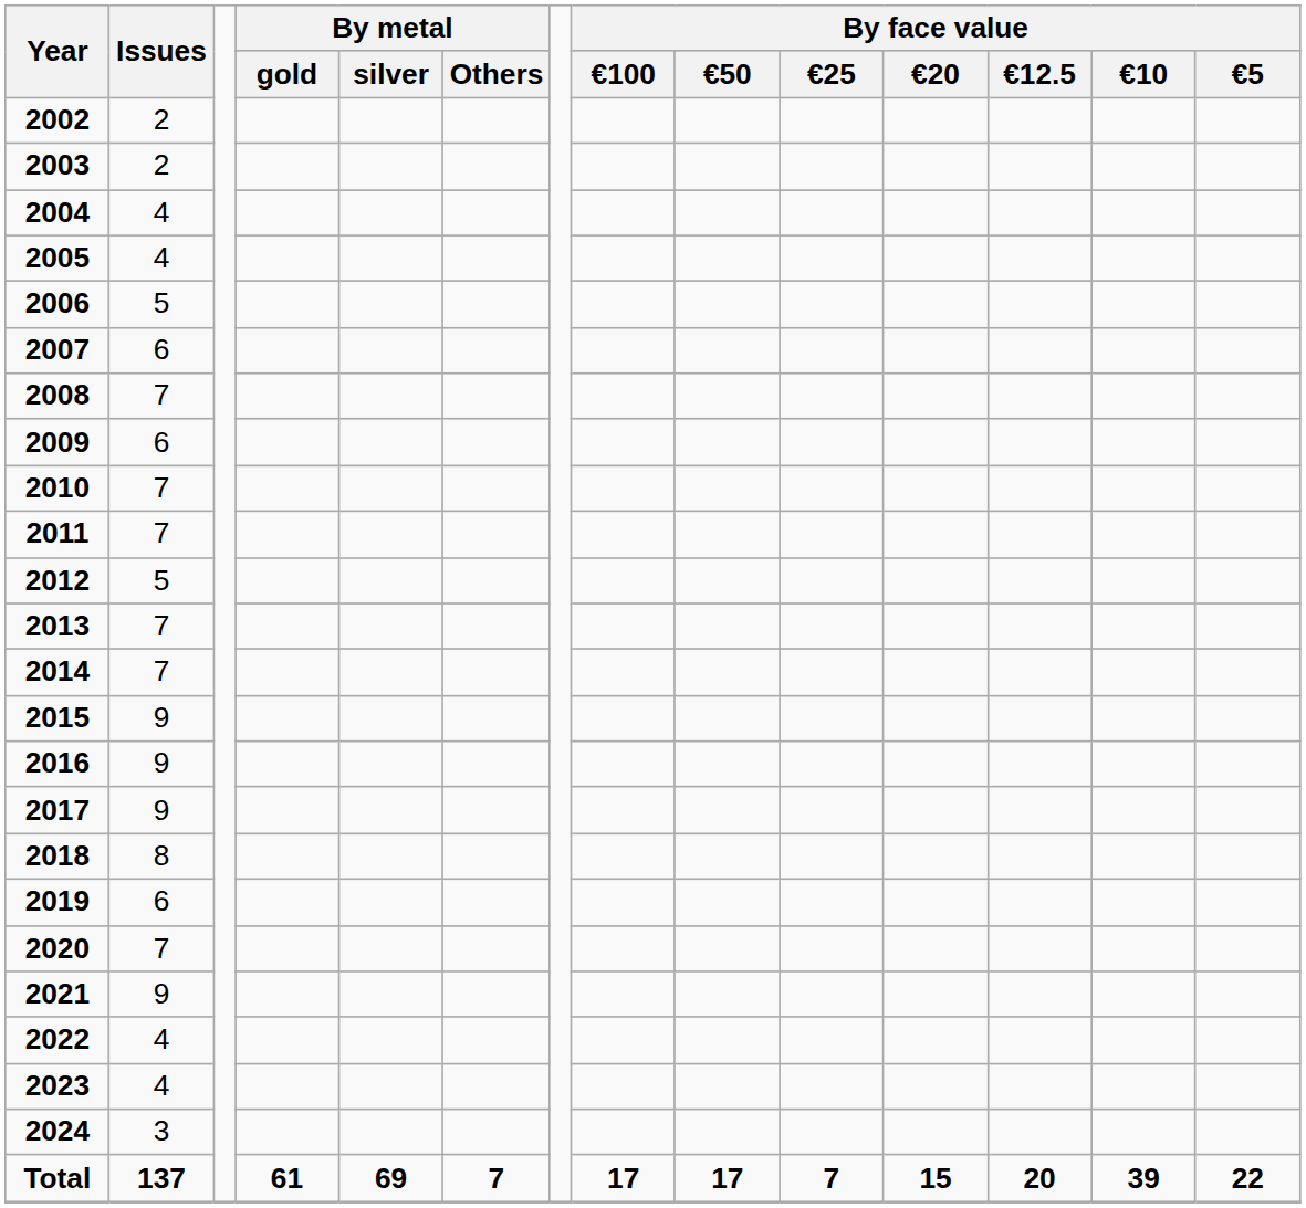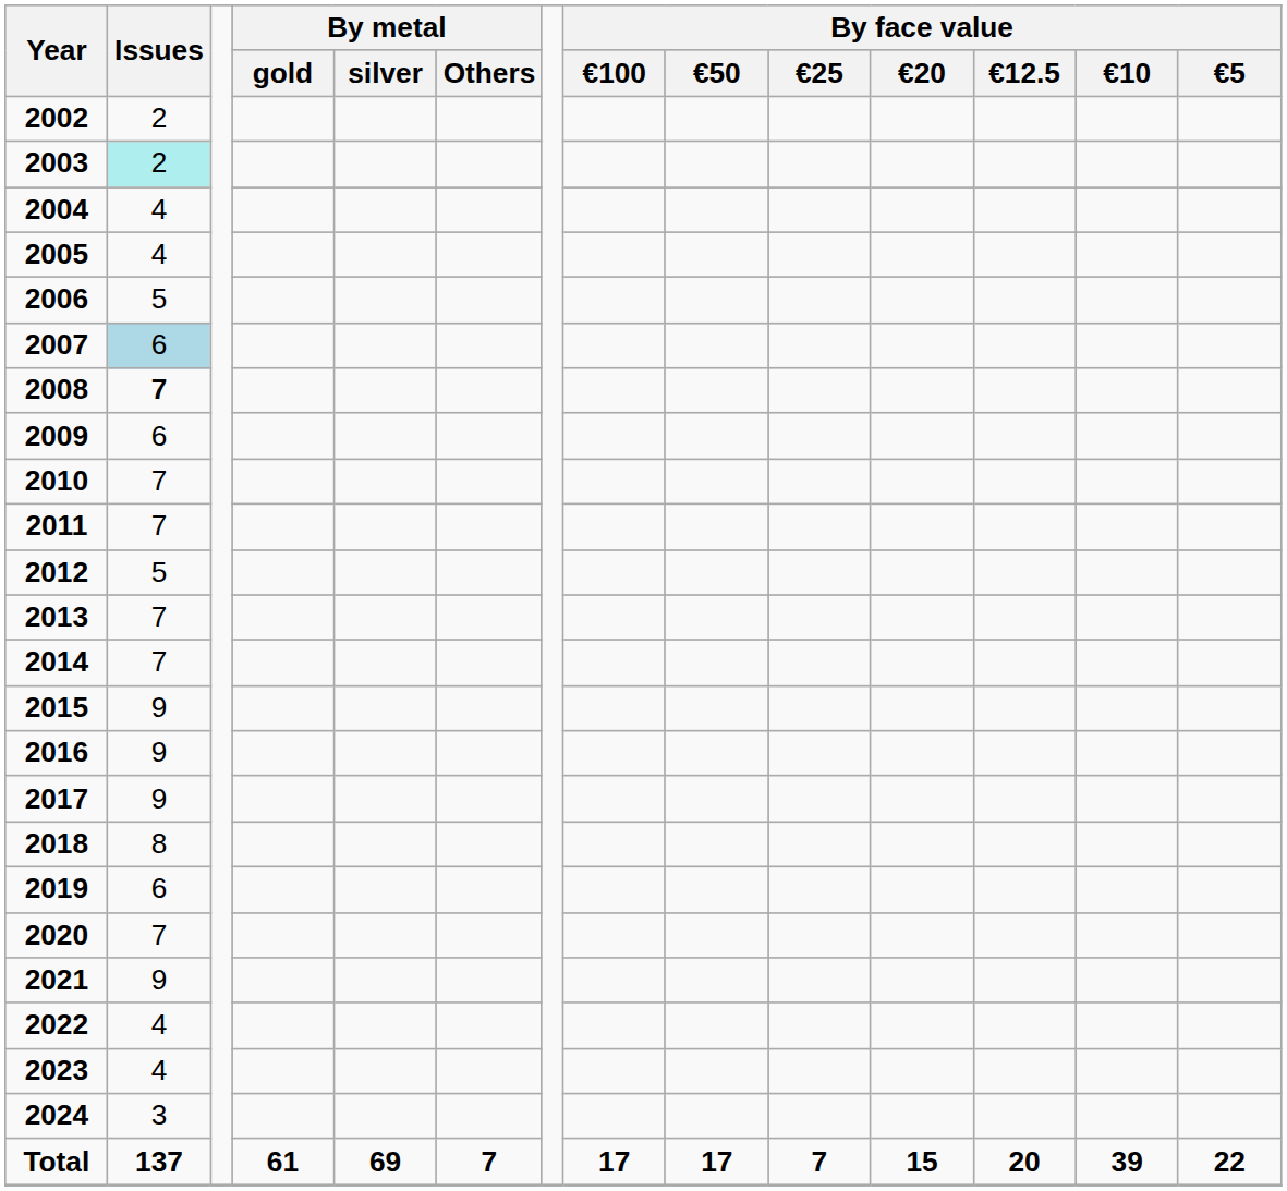2003 | Issues: no background -> paleturquoise background
2007 | Issues: no background -> lightblue background
2008 | Issues: normal -> bold
